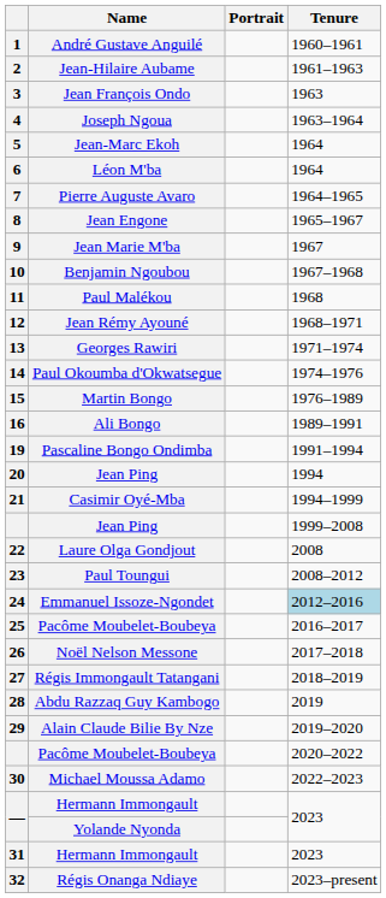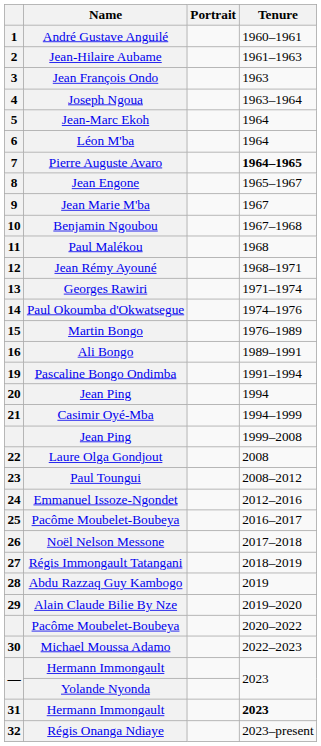Pierre Auguste Avaro | Tenure: normal -> bold
Emmanuel Issoze-Ngondet | Tenure: lightblue background -> no background
31 / Hermann Immongault | Tenure: normal -> bold
